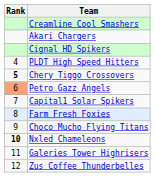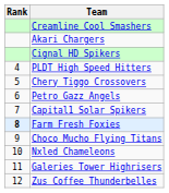Chery Tiggo Crossovers | Rank: bold -> normal
Petro Gazz Angels | Rank: lightsalmon background -> no background
Farm Fresh Foxies | Rank: normal -> bold
Nxled Chameleons | Rank: bold -> normal
